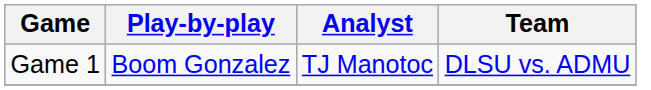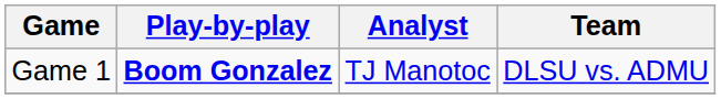Game 1 | Play-by-play: normal -> bold
